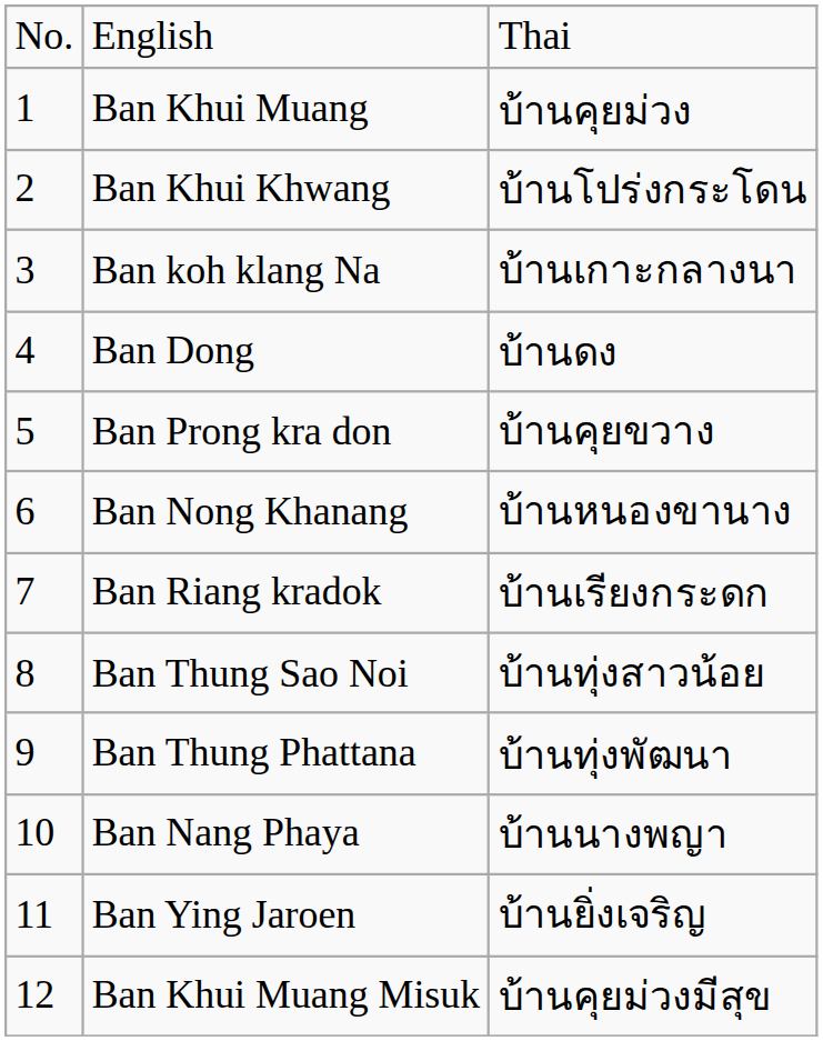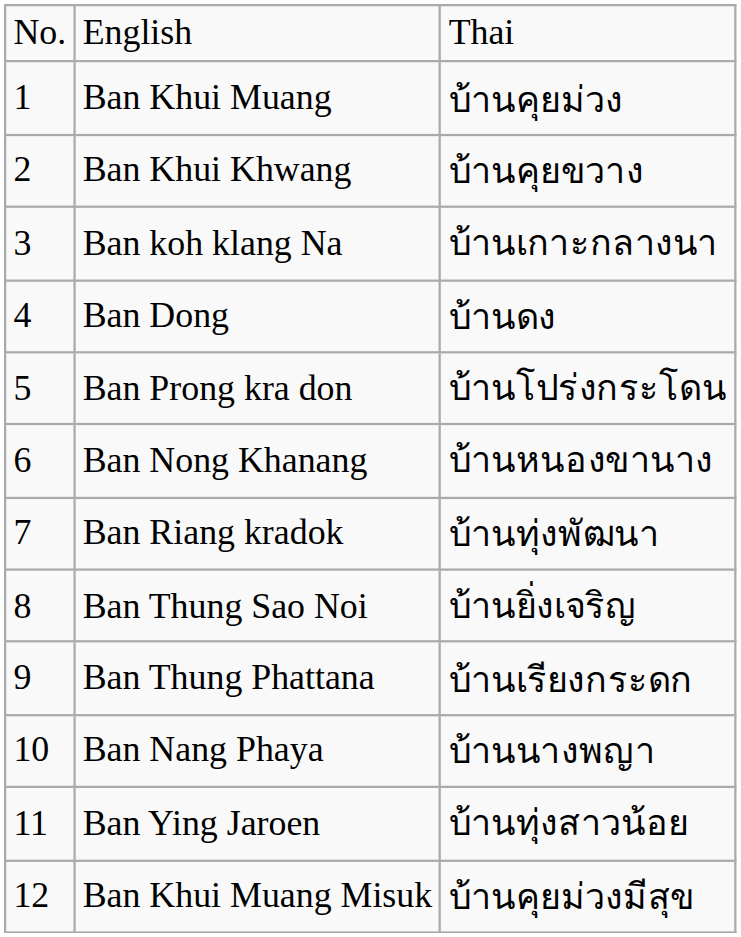Ban Khui Khwang | column 3: บ้านโปร่งกระโดน -> บ้านคุยขวาง
Ban Prong kra don | column 3: บ้านคุยขวาง -> บ้านโปร่งกระโดน
Ban Riang kradok | column 3: บ้านเรียงกระดก -> บ้านทุ่งพัฒนา
Ban Thung Sao Noi | column 3: บ้านทุ่งสาวน้อย -> บ้านยิ่งเจริญ
Ban Thung Phattana | column 3: บ้านทุ่งพัฒนา -> บ้านเรียงกระดก
Ban Ying Jaroen | column 3: บ้านยิ่งเจริญ -> บ้านทุ่งสาวน้อย
